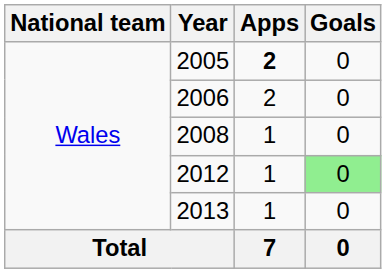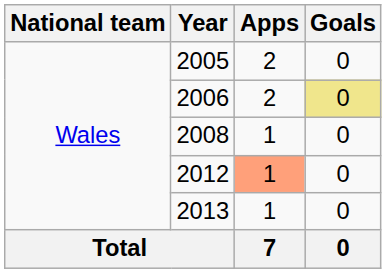2005 | Apps: bold -> normal
2006 | Goals: no background -> khaki background
2012 | Apps: no background -> lightsalmon background
2012 | Goals: lightgreen background -> no background
